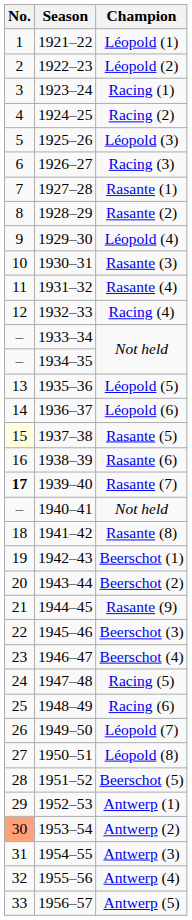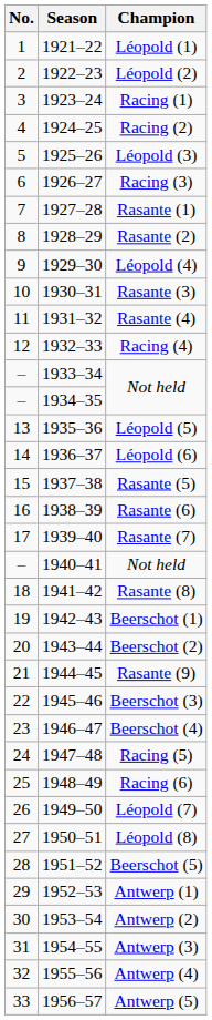Rasante (5) | No.: lightyellow background -> no background
Rasante (7) | No.: bold -> normal
Antwerp (2) | No.: lightsalmon background -> no background
